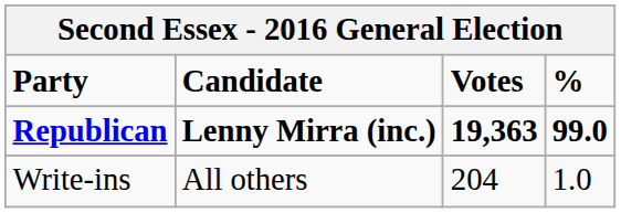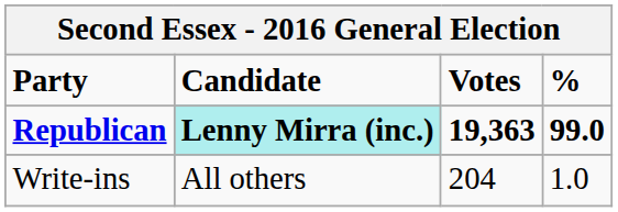Republican | Candidate: no background -> paleturquoise background
